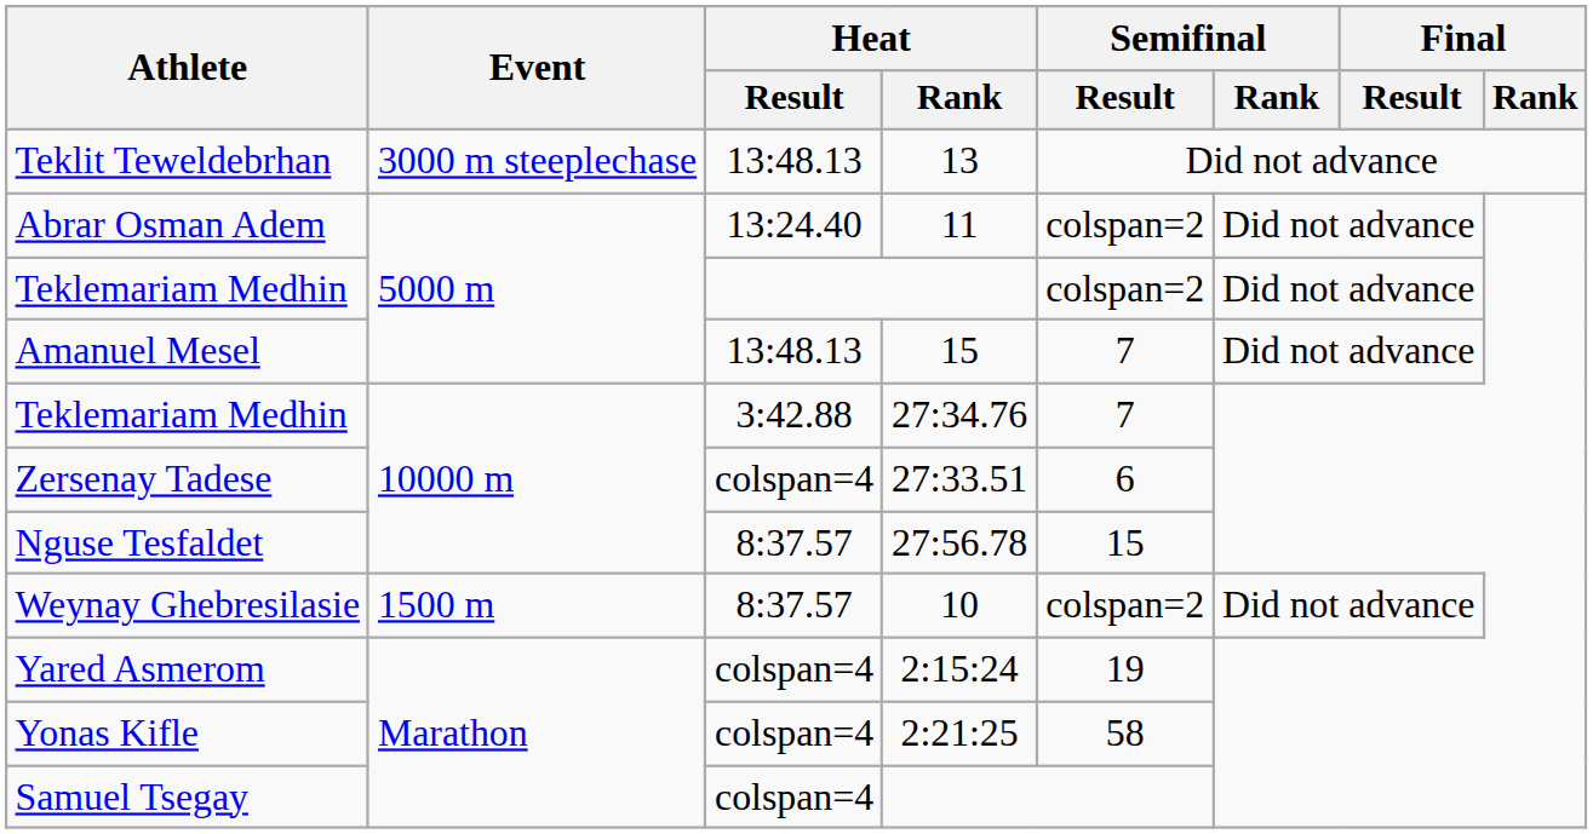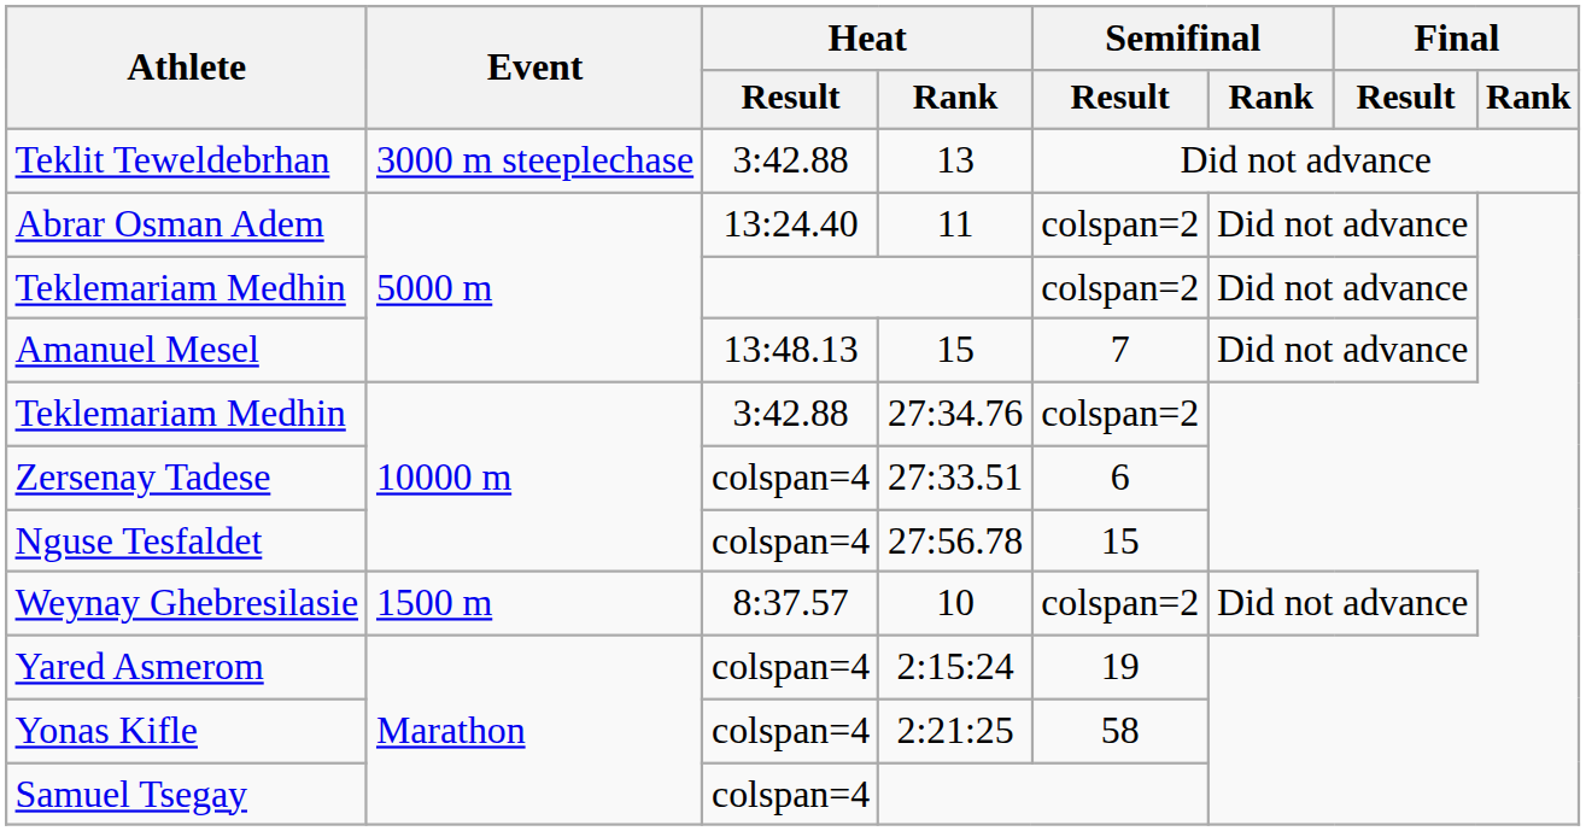Teklit Teweldebrhan | Heat / Result: 13:48.13 -> 3:42.88
Teklemariam Medhin / 27:34.76 | Semifinal / Result: 7 -> colspan=2
Nguse Tesfaldet | Heat / Result: 8:37.57 -> colspan=4
